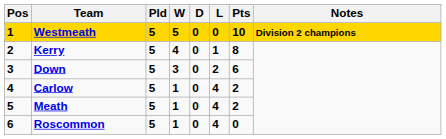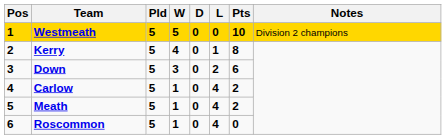Westmeath | Notes: bold -> normal
